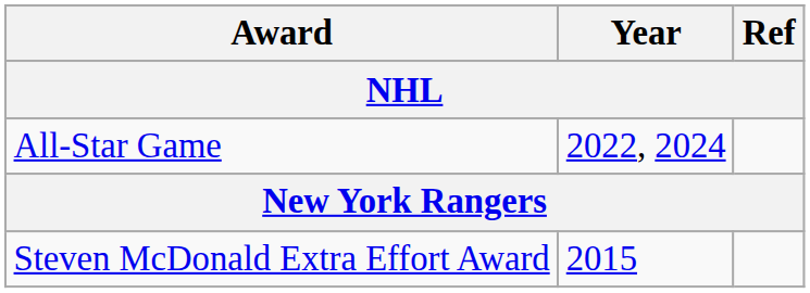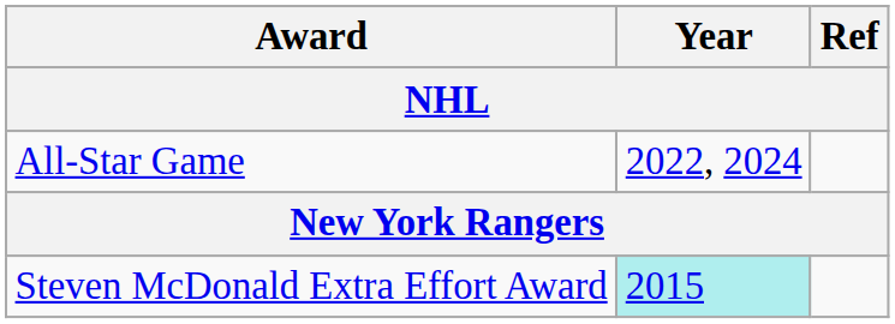Steven McDonald Extra Effort Award | Year: no background -> paleturquoise background
